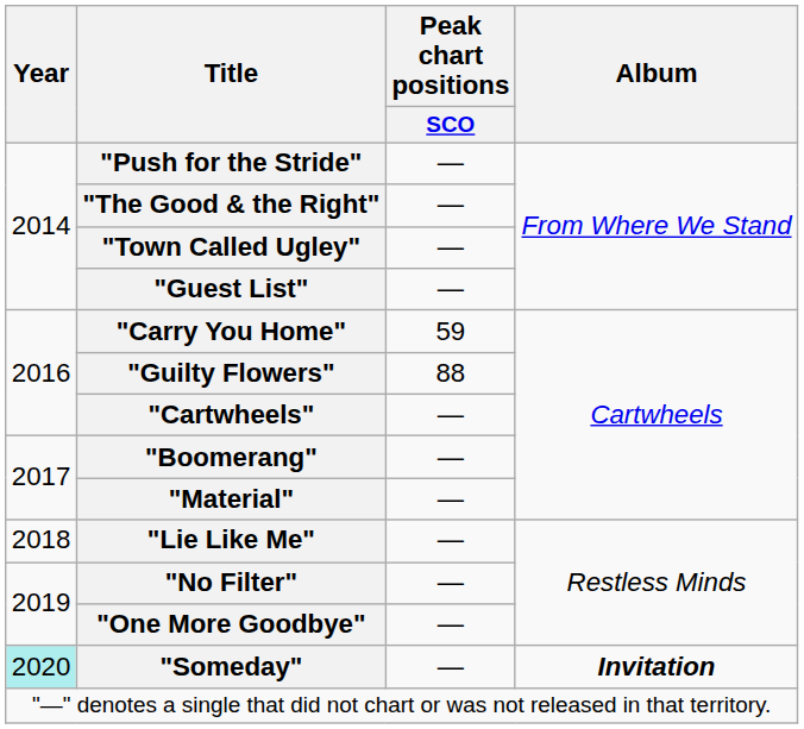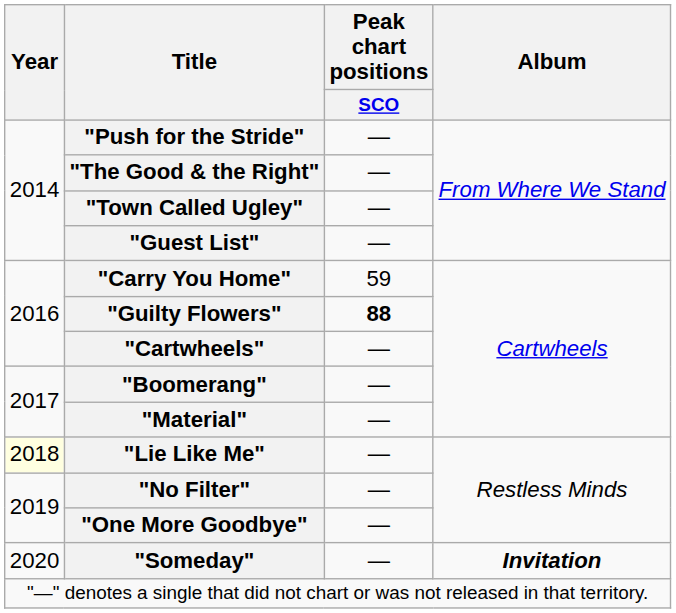"Guilty Flowers" | Peak chart positions / SCO: normal -> bold
"Lie Like Me" | Year: no background -> lightyellow background
"Someday" | Year: paleturquoise background -> no background
